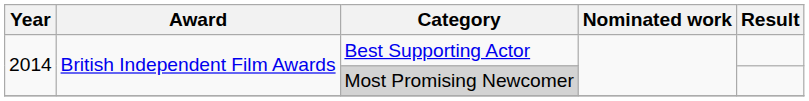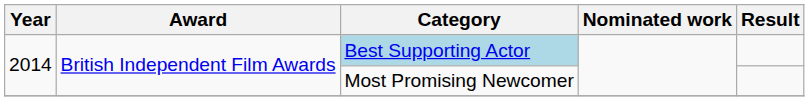Best Supporting Actor | Category: no background -> lightblue background
Most Promising Newcomer | Category: lightgrey background -> no background
